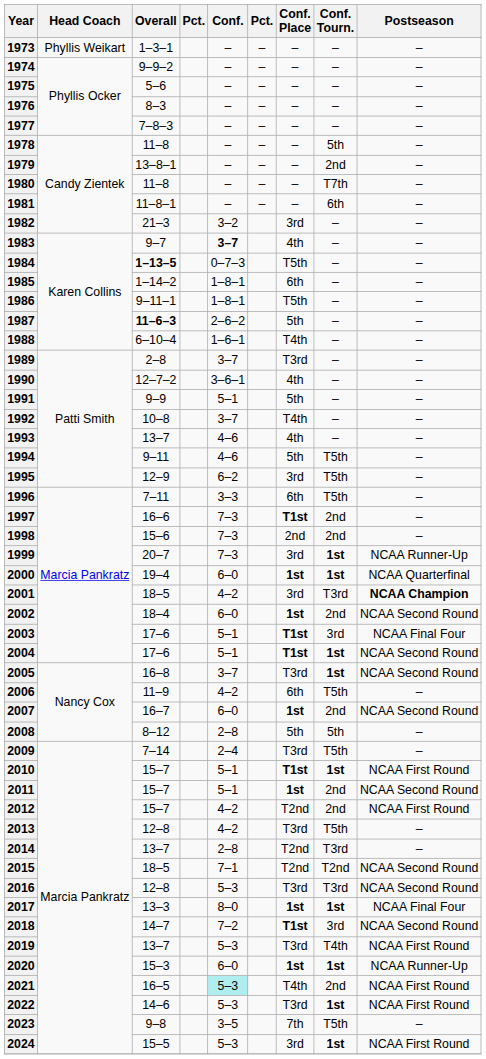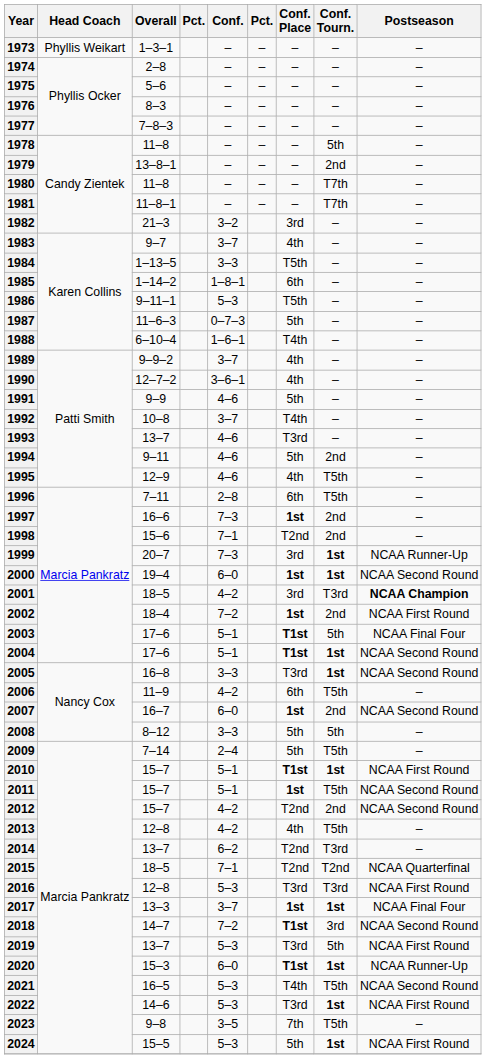1974 | Overall: 9–9–2 -> 2–8
1981 | Conf. Tourn.: 6th -> T7th
1983 | Conf.: bold -> normal
1984 | Overall: bold -> normal
1984 | Conf.: 0–7–3 -> 3–3
1986 | Conf.: 1–8–1 -> 5–3
1987 | Overall: bold -> normal
1987 | Conf.: 2–6–2 -> 0–7–3
1989 | Overall: 2–8 -> 9–9–2
1989 | Conf. Place: T3rd -> 4th
1991 | Conf.: 5–1 -> 4–6
1993 | Conf. Place: 4th -> T3rd
1994 | Conf. Tourn.: T5th -> 2nd
1995 | Conf.: 6–2 -> 4–6
1995 | Conf. Place: 3rd -> 4th
1996 | Conf.: 3–3 -> 2–8
1997 | Conf. Place: T1st -> 1st
1998 | Conf.: 7–3 -> 7–1
1998 | Conf. Place: 2nd -> T2nd
2000 | Postseason: NCAA Quarterfinal -> NCAA Second Round
2002 | Conf.: 6–0 -> 7–2
2002 | Postseason: NCAA Second Round -> NCAA First Round
2003 | Conf. Tourn.: 3rd -> 5th
2005 | Conf.: 3–7 -> 3–3
2008 | Conf.: 2–8 -> 3–3
2009 | Conf. Place: T3rd -> 5th
2011 | Conf. Tourn.: 2nd -> T5th
2012 | Postseason: NCAA First Round -> NCAA Second Round
2013 | Conf. Place: T3rd -> 4th
2014 | Conf.: 2–8 -> 6–2
2015 | Postseason: NCAA Second Round -> NCAA Quarterfinal
2016 | Postseason: NCAA Second Round -> NCAA First Round
2017 | Conf.: 8–0 -> 3–7
2019 | Conf. Tourn.: T4th -> 5th
2020 | Conf. Place: 1st -> T1st
2021 | Conf.: paleturquoise background -> no background
2021 | Conf. Tourn.: 2nd -> T5th
2021 | Postseason: NCAA First Round -> NCAA Second Round
2024 | Conf. Place: 3rd -> 5th
